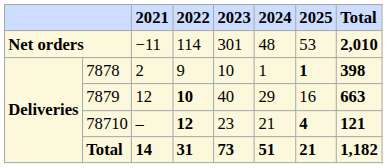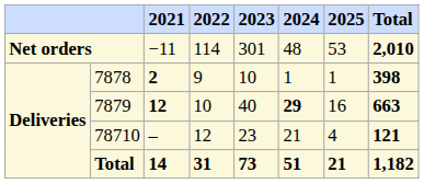7878 | column 3: normal -> bold
7878 | column 7: bold -> normal
7879 | column 3: normal -> bold
7879 | column 4: bold -> normal
7879 | column 6: normal -> bold
78710 | column 4: bold -> normal
78710 | column 7: bold -> normal
